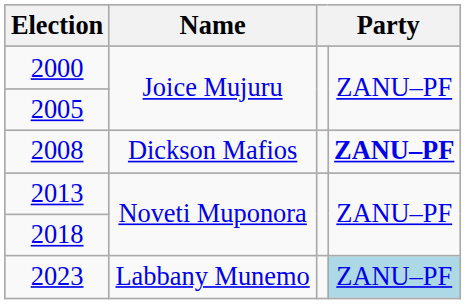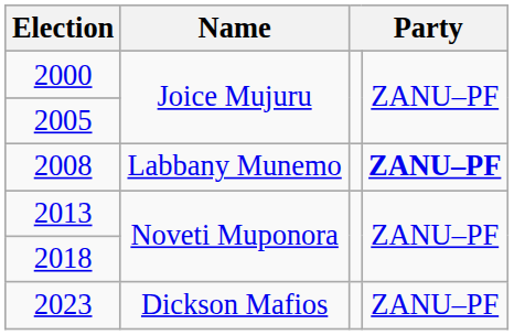2008 | Name: Dickson Mafios -> Labbany Munemo
2023 | Name: Labbany Munemo -> Dickson Mafios
2023 | column 4: lightblue background -> no background
